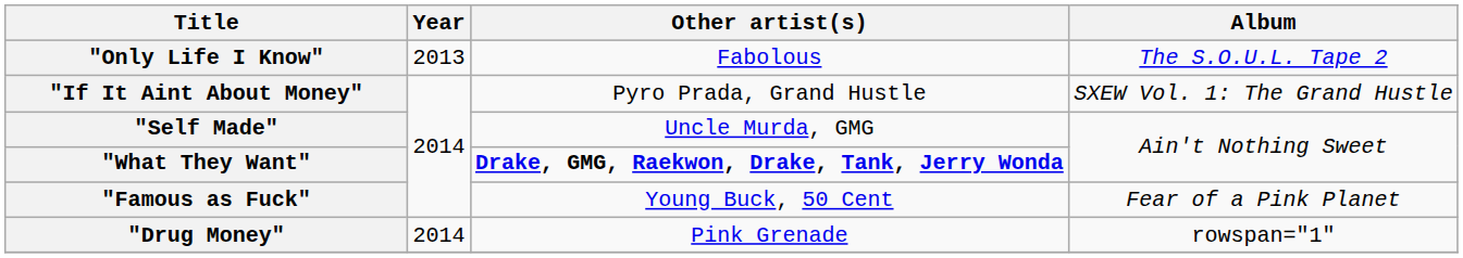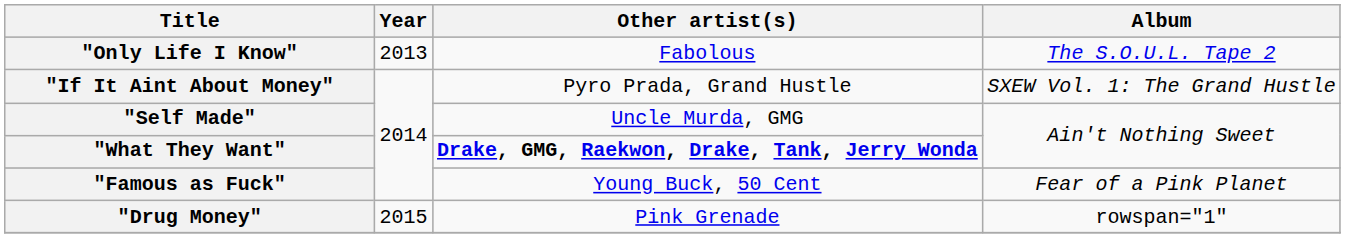"Drug Money" | Year: 2014 -> 2015
